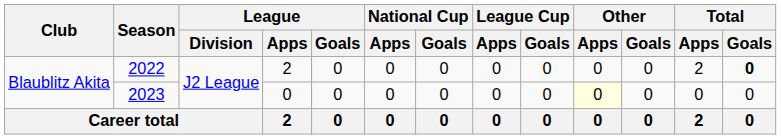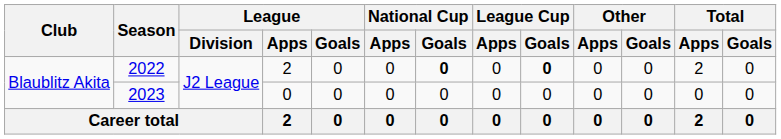2022 | National Cup / Goals: normal -> bold
2022 | League Cup / Goals: normal -> bold
2022 | Total / Goals: bold -> normal
2023 | Other / Apps: lightyellow background -> no background
